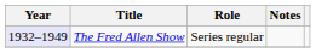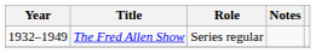The Fred Allen Show | Year: lavender background -> no background
